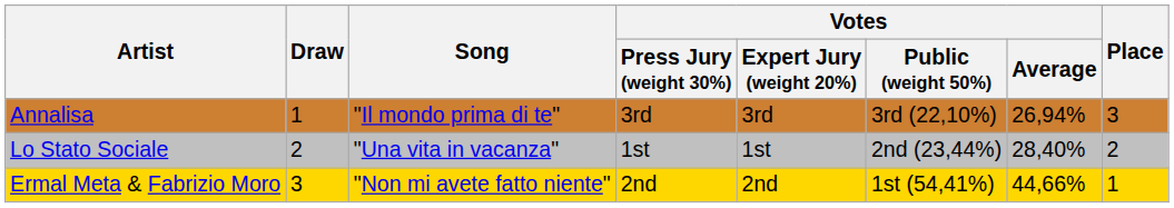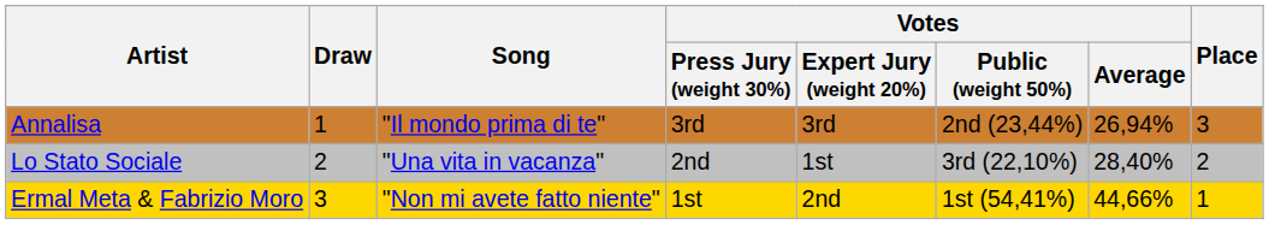Annalisa | Votes / Public (weight 50%): 3rd (22,10%) -> 2nd (23,44%)
Lo Stato Sociale | Votes / Press Jury (weight 30%): 1st -> 2nd
Lo Stato Sociale | Votes / Public (weight 50%): 2nd (23,44%) -> 3rd (22,10%)
Ermal Meta & Fabrizio Moro | Votes / Press Jury (weight 30%): 2nd -> 1st
